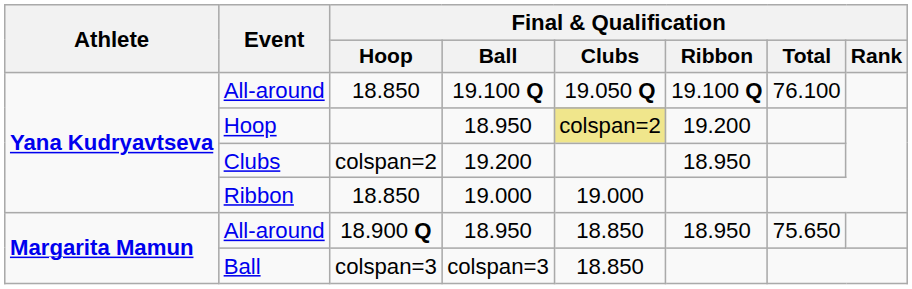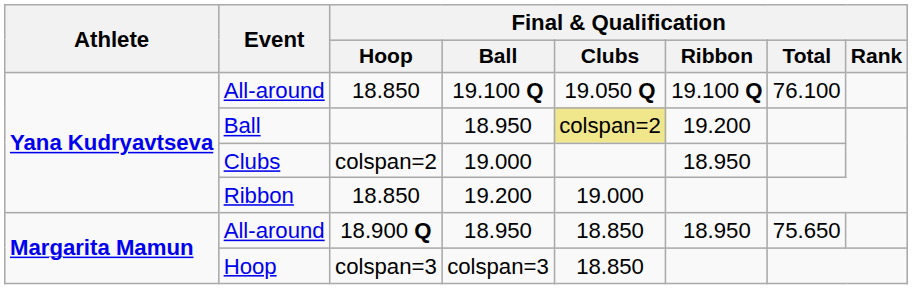row 4 | Event: Hoop -> Ball
row 5 | Final & Qualification / Ball: 19.200 -> 19.000
row 6 | Final & Qualification / Ball: 19.000 -> 19.200
row 8 | Event: Ball -> Hoop
